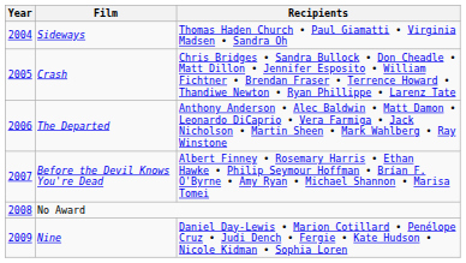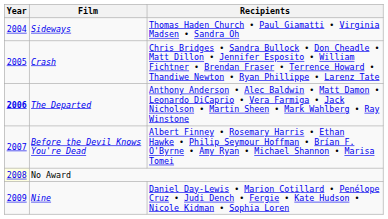The Departed | Year: normal -> bold
No Award | Year: no background -> lightyellow background
